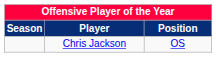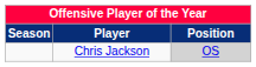Chris Jackson | Position: no background -> lightgrey background
